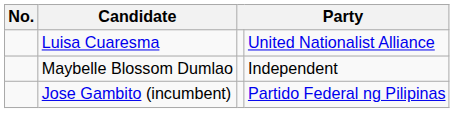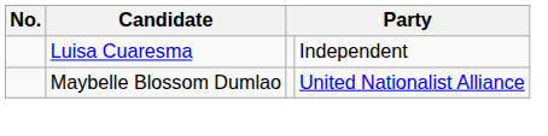Luisa Cuaresma | column 4: United Nationalist Alliance -> Independent
Maybelle Blossom Dumlao | column 4: Independent -> United Nationalist Alliance
- row: Jose Gambito (incumbent) | Partido Federal ng Pilipinas
